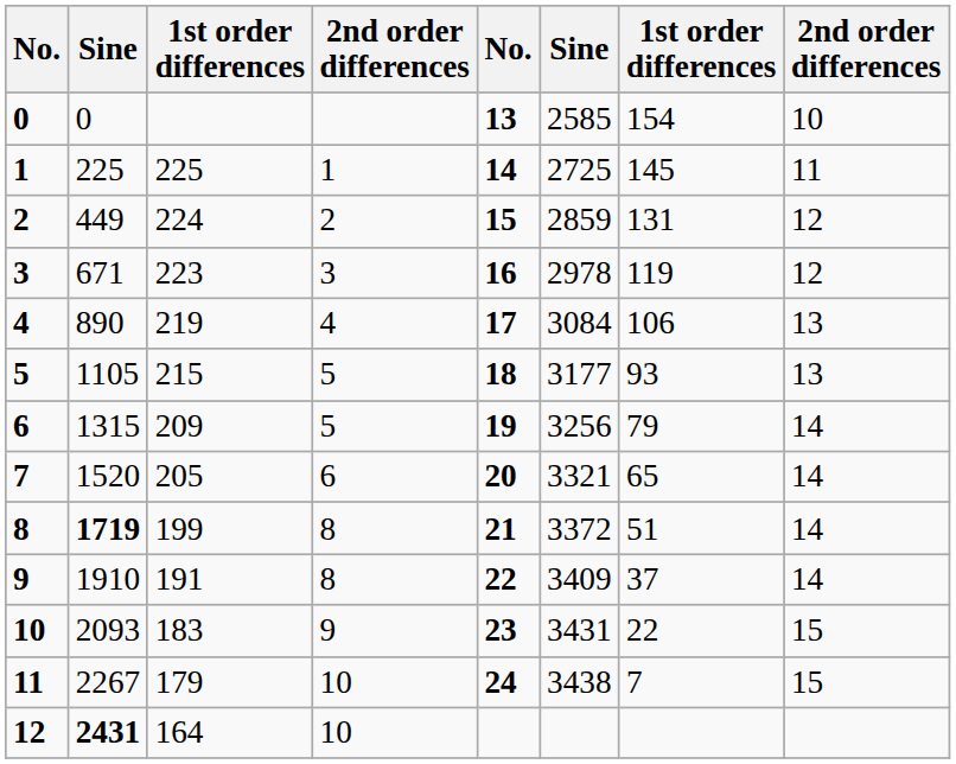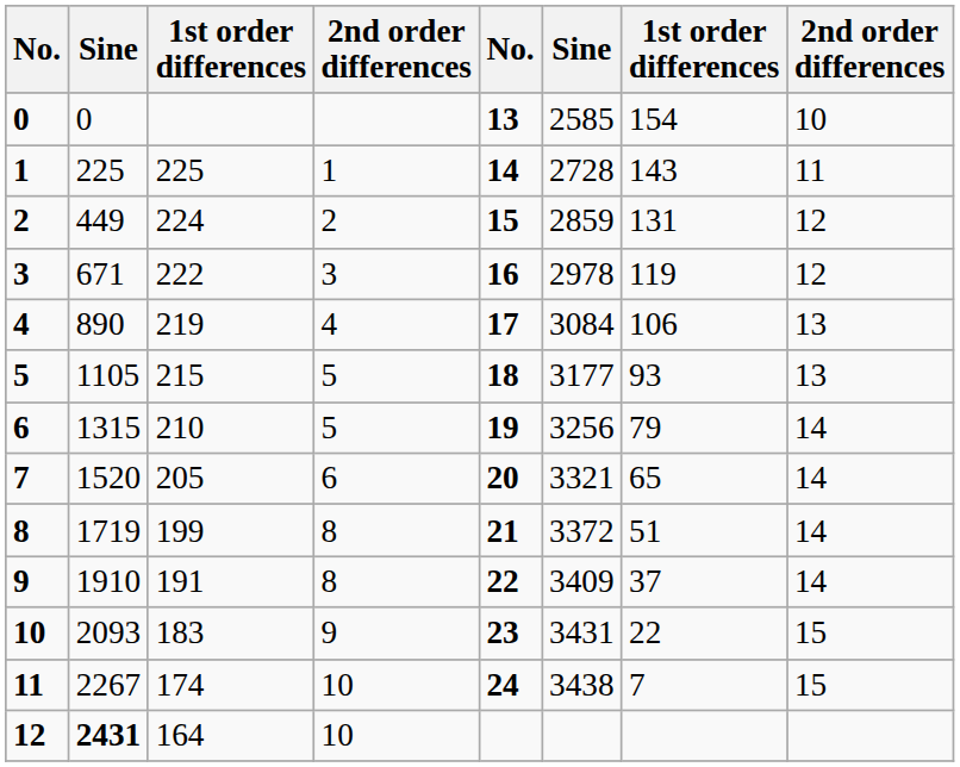row 3 | column 6: 2725 -> 2728
row 3 | column 7: 145 -> 143
row 5 | column 3: 223 -> 222
row 8 | column 3: 209 -> 210
row 10 | column 2: bold -> normal
row 13 | column 3: 179 -> 174
